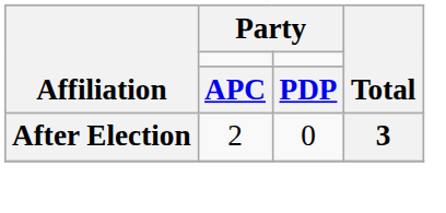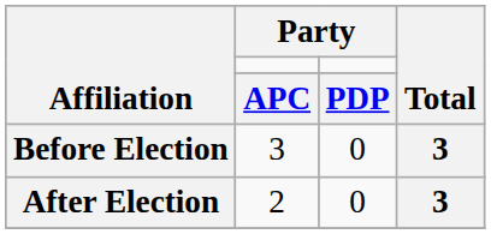+ row: Before Election | 3 | 0 | 3
